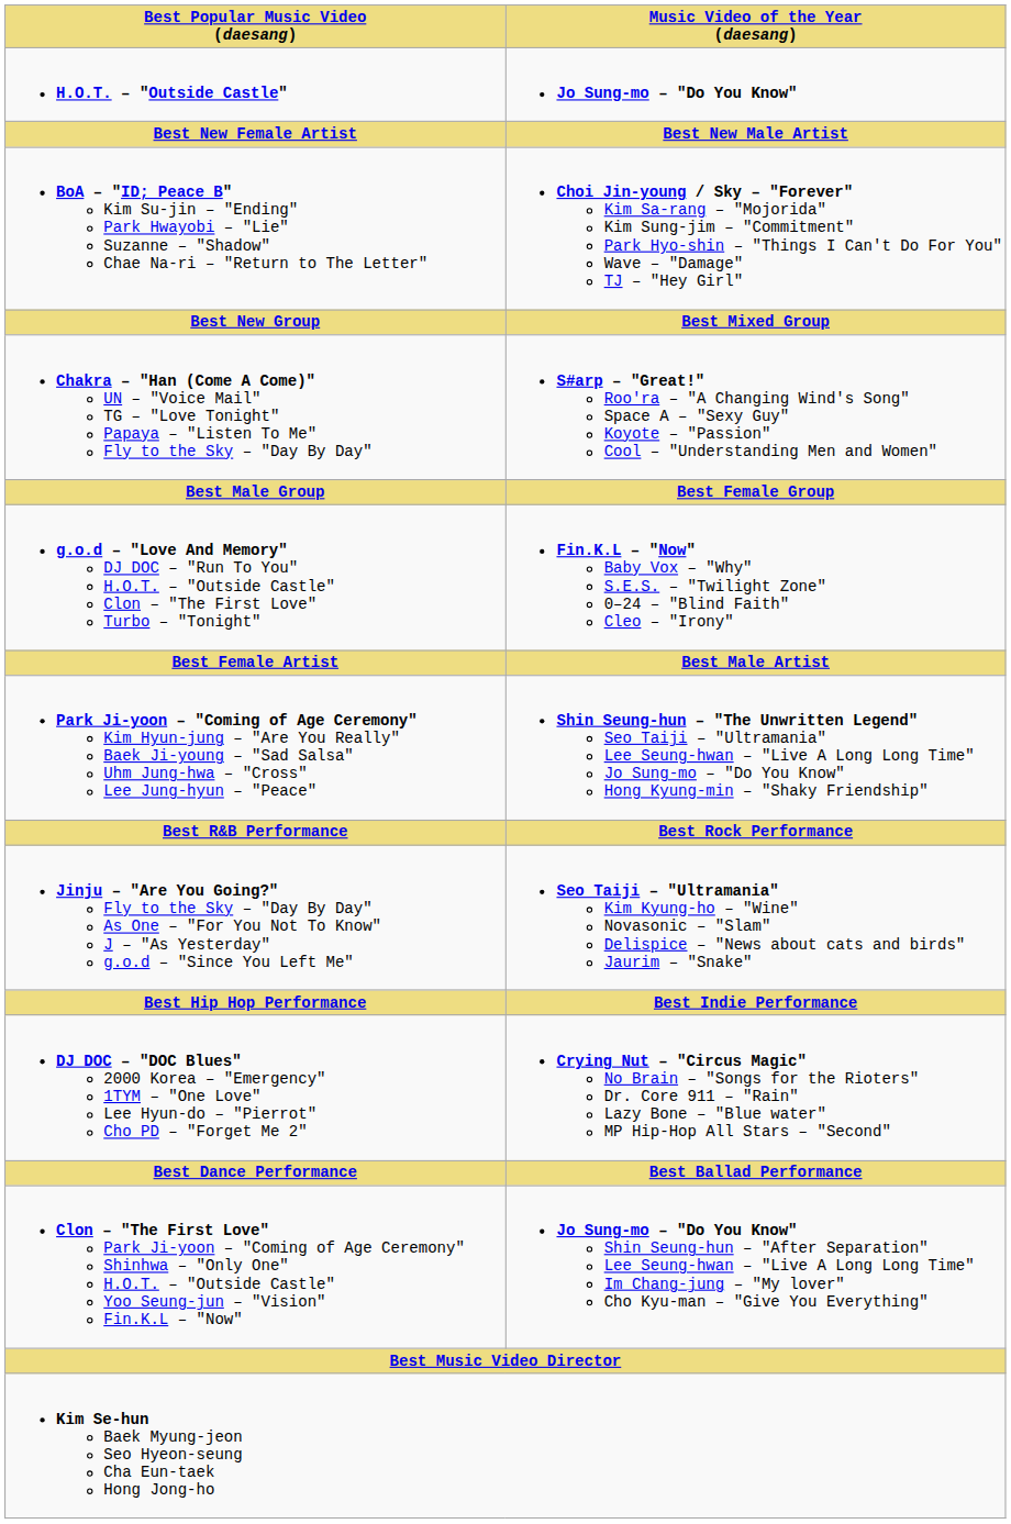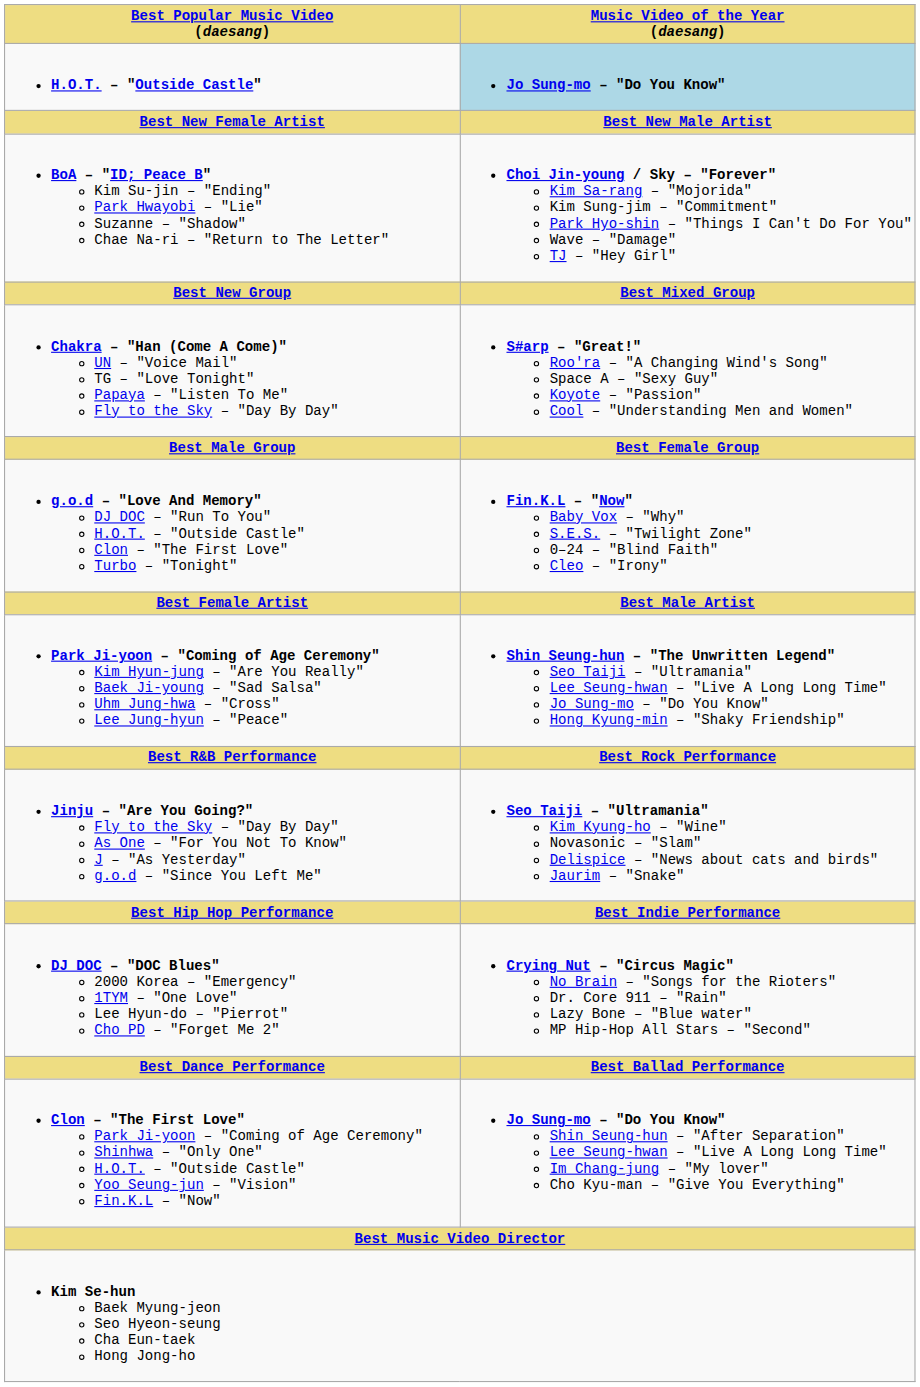H.O.T. – "Outside Castle" | Music Video of the Year (daesang): no background -> lightblue background
